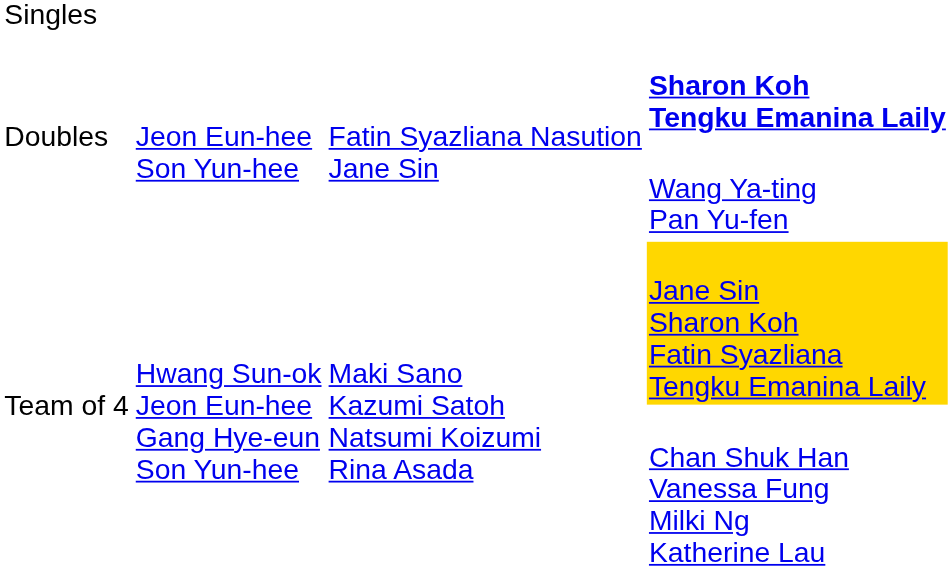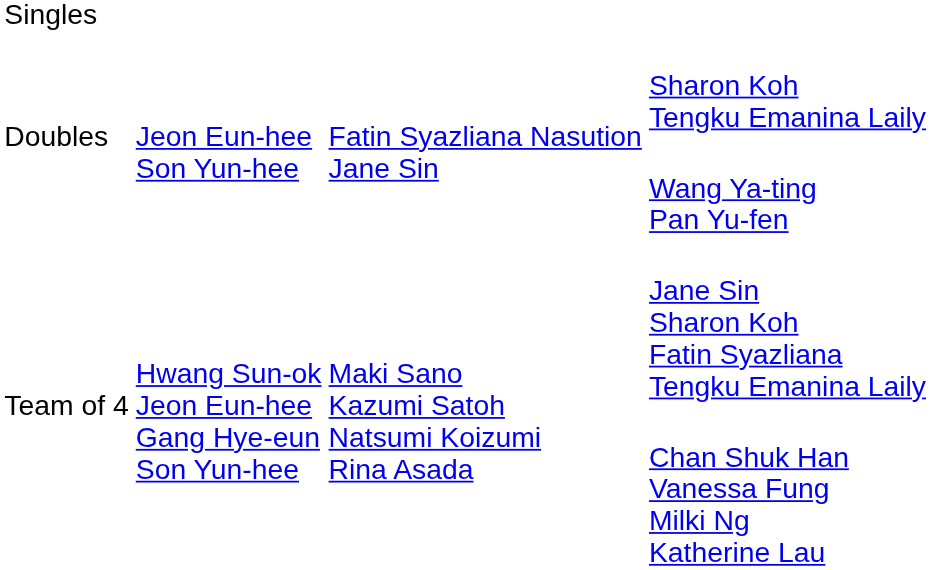Sharon Koh Tengku Emanina Laily | column 4: bold -> normal
Jane Sin Sharon Koh Fatin Syazliana Tengku Emanina Laily | column 4: gold background -> no background
